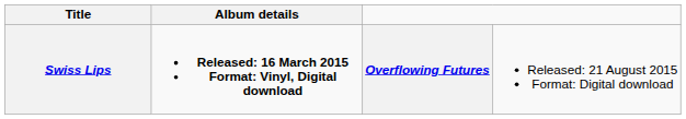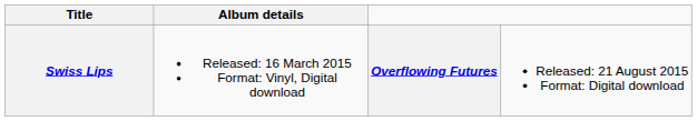Swiss Lips | Album details: bold -> normal
